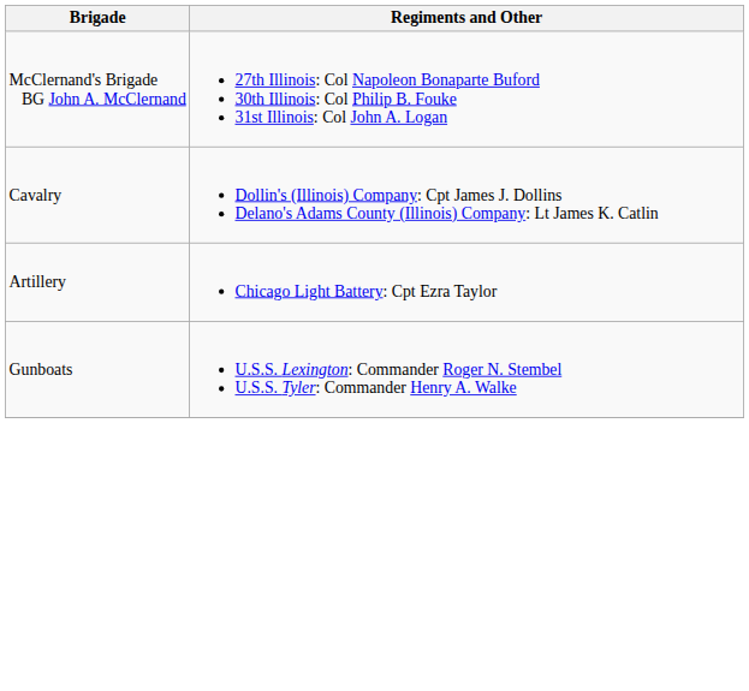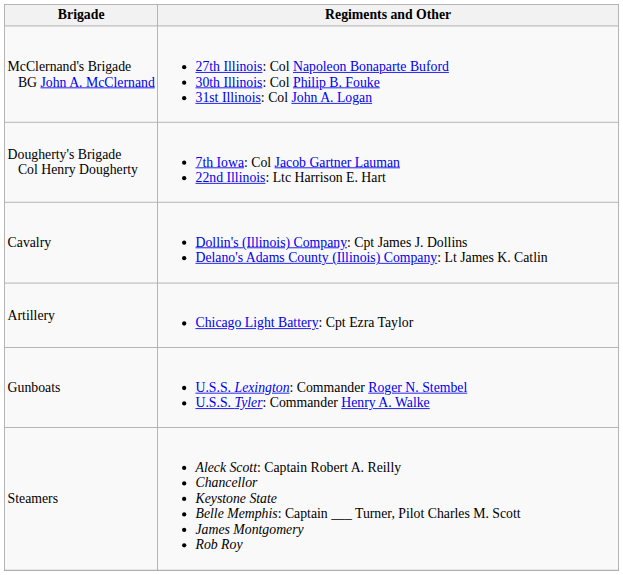+ row: Dougherty's Brigade Col Henry Dougherty | 7th Iowa: Col Jacob Gartner Lauman 22nd Illinois: Ltc Harrison E. Hart
+ row: Steamers | Aleck Scott: Captain Robert A. Reilly Chancellor Keystone State Belle Memphis: Captain ___ Turner, Pilot Charles M. Scott James Montgomery Rob Roy
